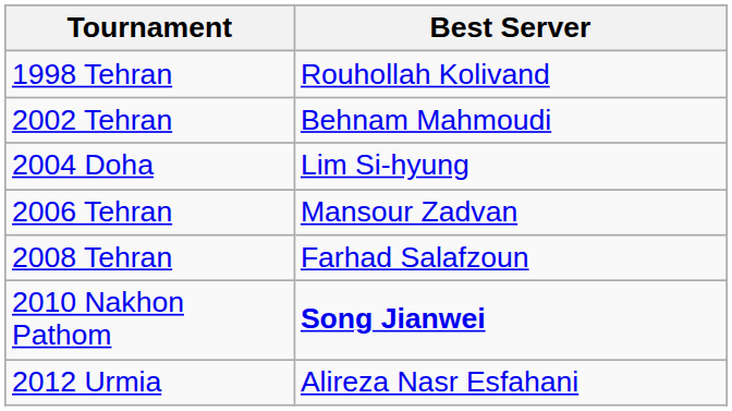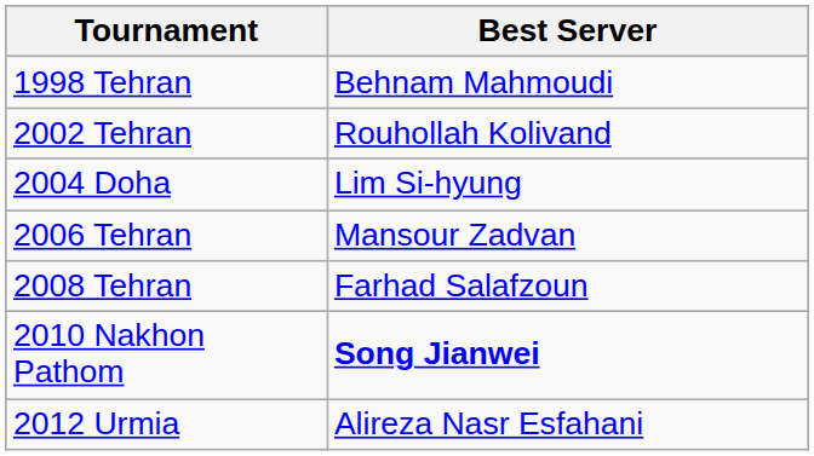1998 Tehran | Best Server: Rouhollah Kolivand -> Behnam Mahmoudi
2002 Tehran | Best Server: Behnam Mahmoudi -> Rouhollah Kolivand
